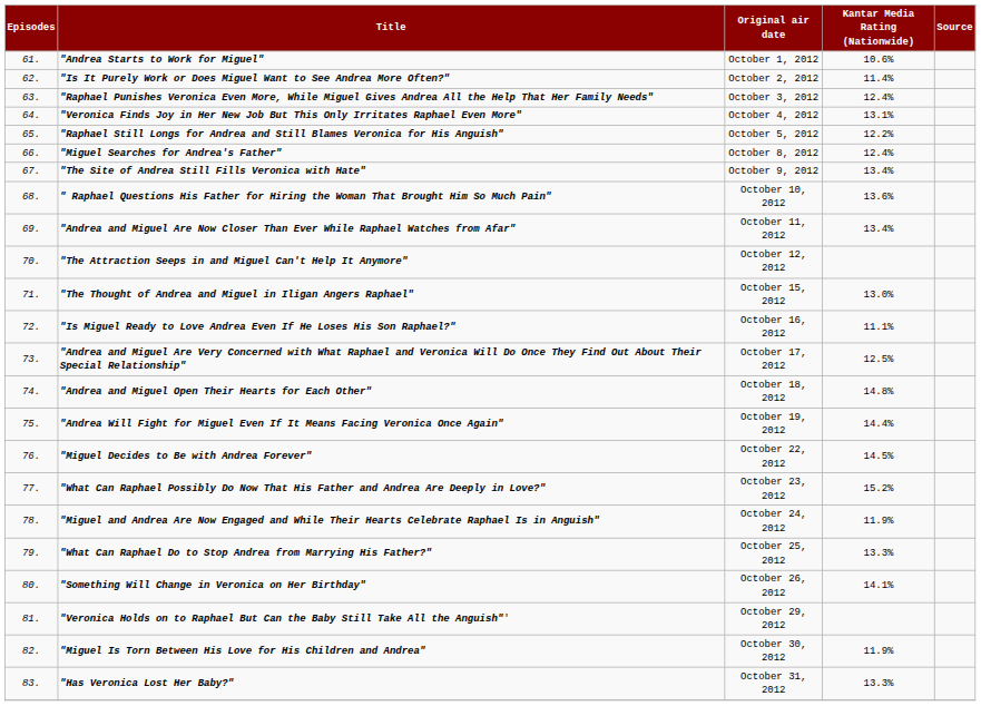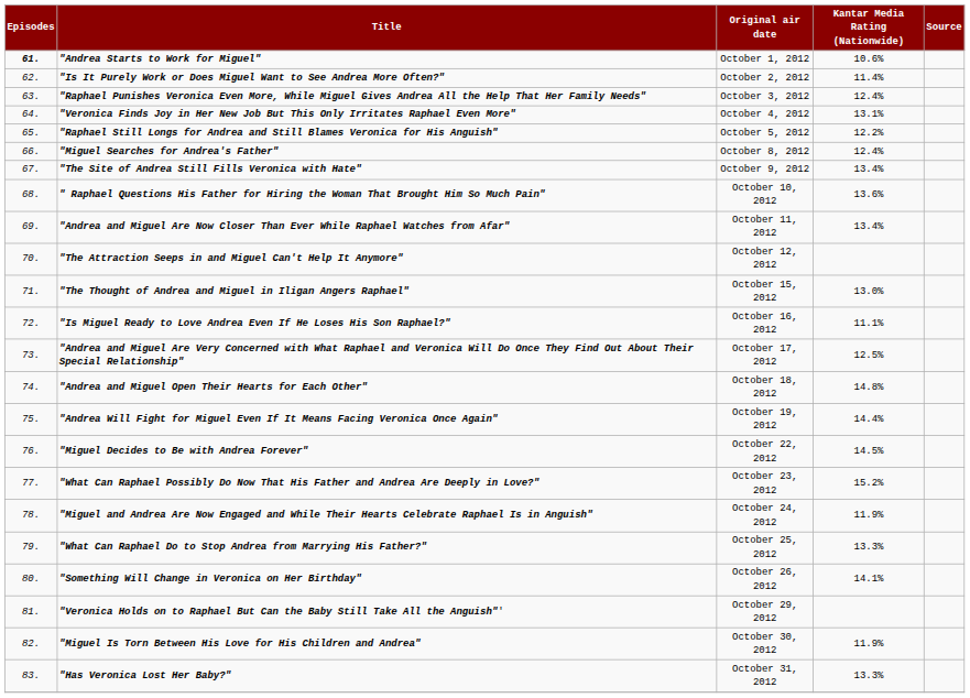"Andrea Starts to Work for Miguel" | Episodes: normal -> bold
